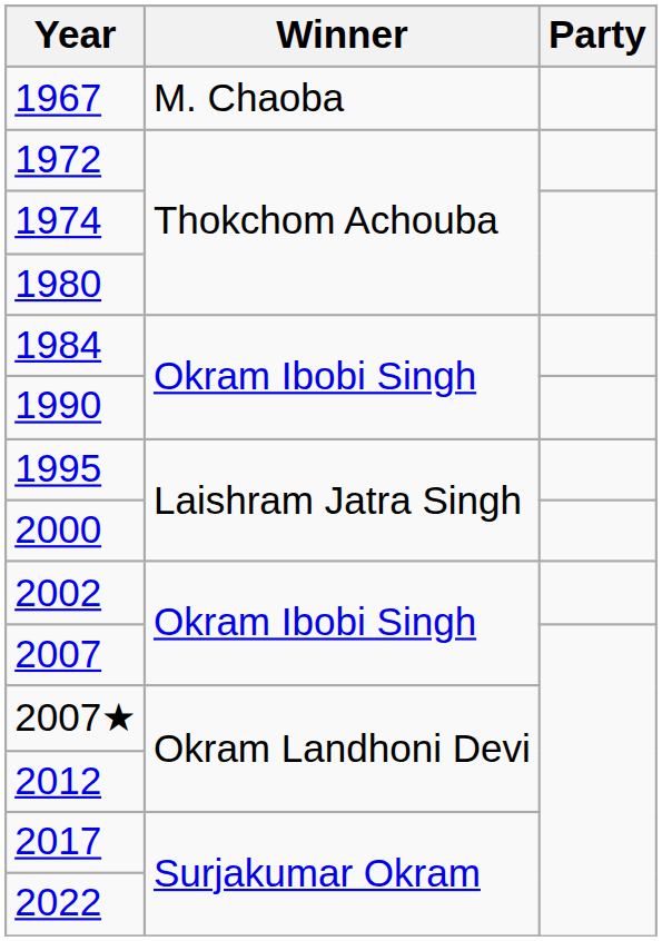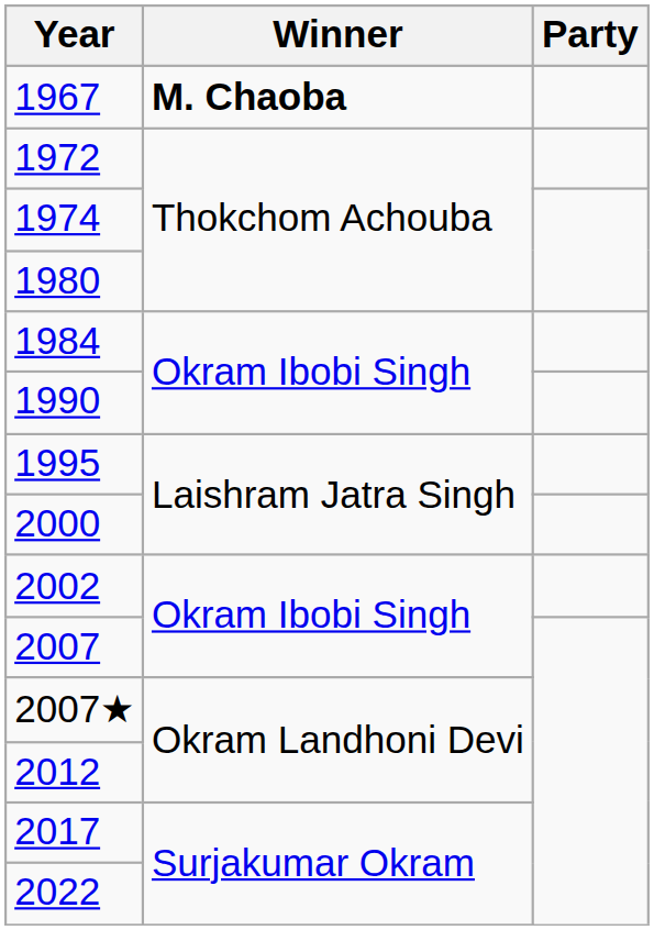1967 | Winner: normal -> bold
